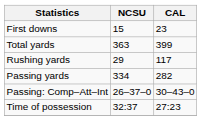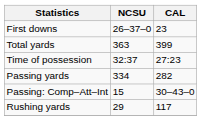First downs | NCSU: 15 -> 26–37–0
rows swapped: Rushing yards <-> Time of possession
Passing: Comp–Att–Int | NCSU: 26–37–0 -> 15
